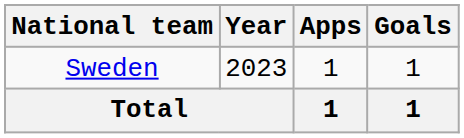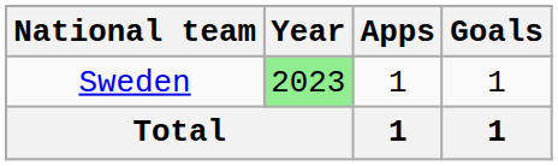Sweden | Year: no background -> lightgreen background
